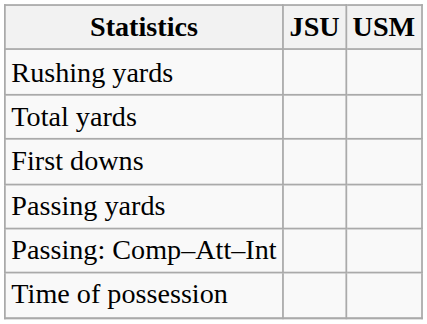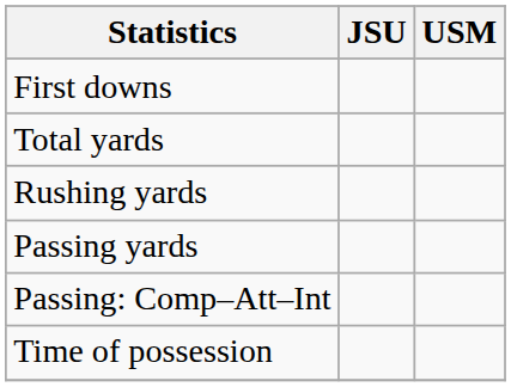rows swapped: First downs <-> Rushing yards
